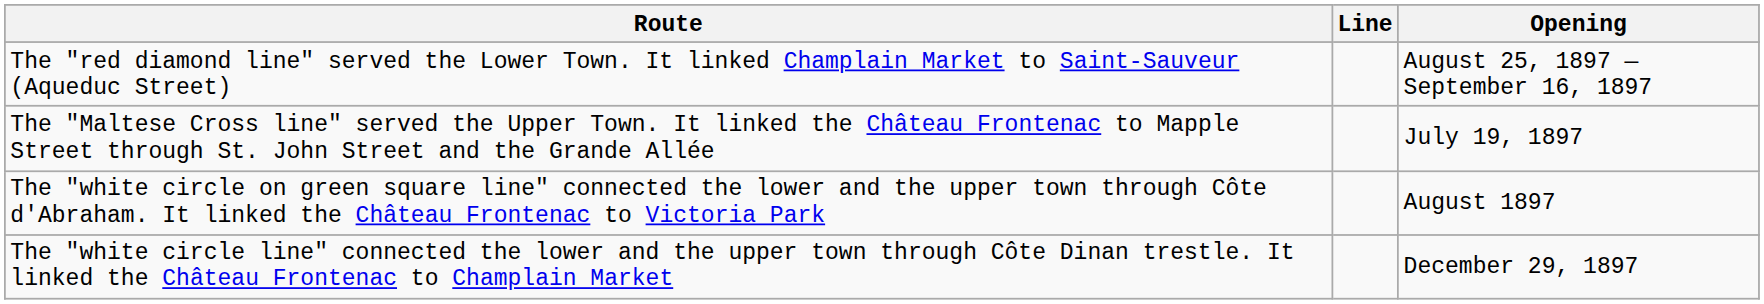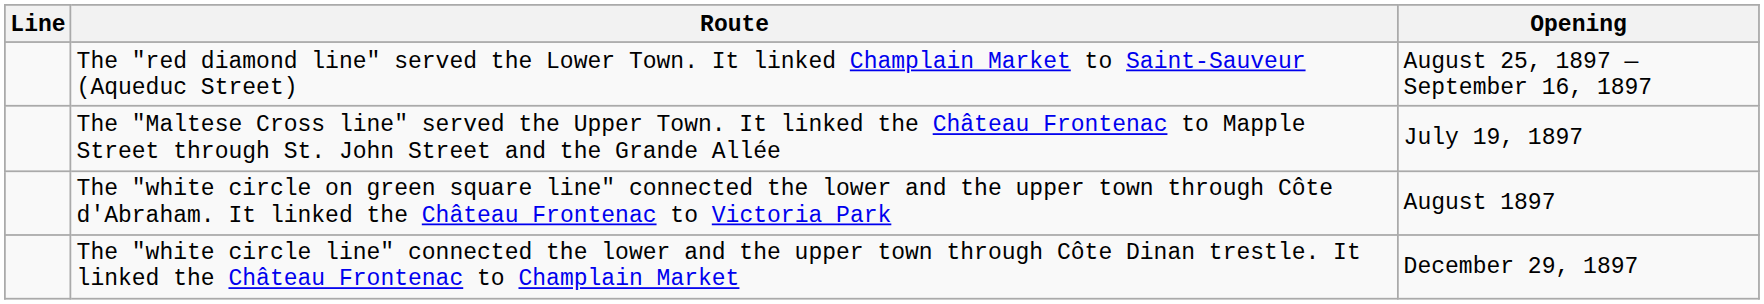columns swapped: Line <-> Route
